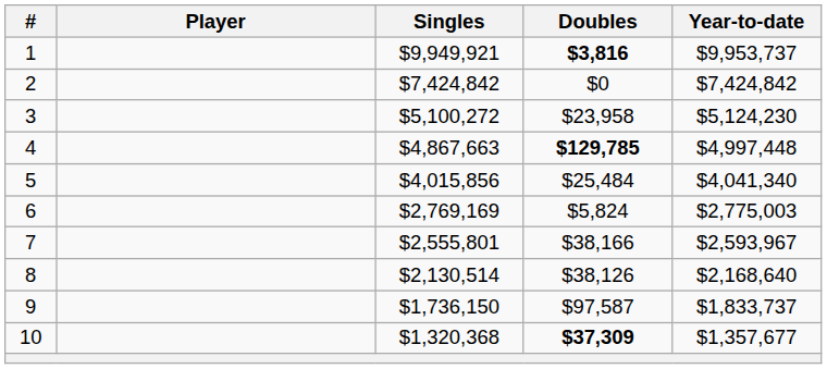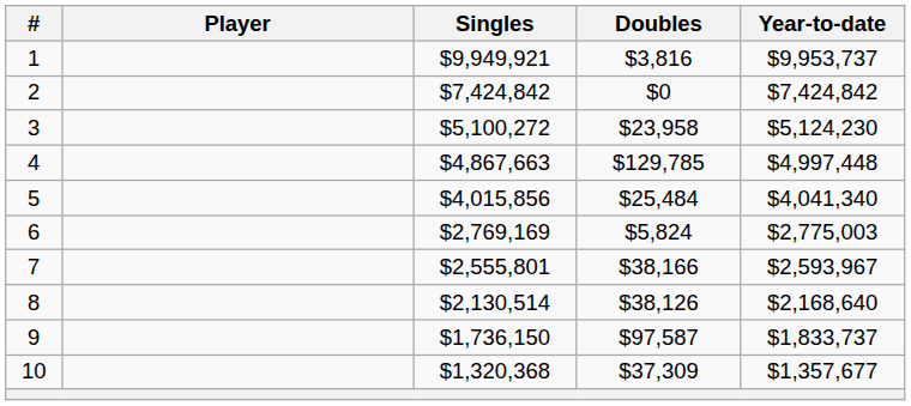1 | Doubles: bold -> normal
4 | Doubles: bold -> normal
10 | Doubles: bold -> normal
